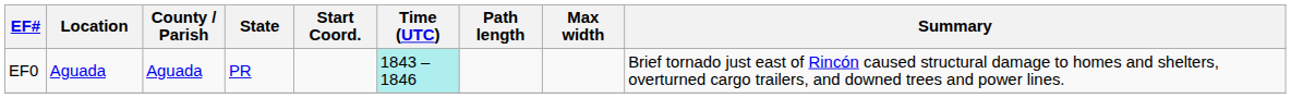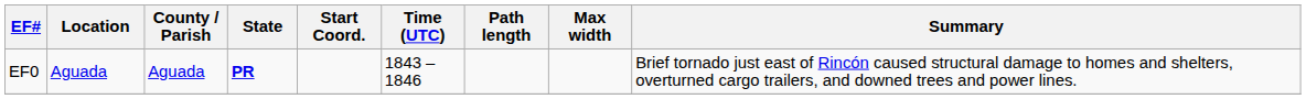EF0 | State: normal -> bold
EF0 | Time (UTC): paleturquoise background -> no background
